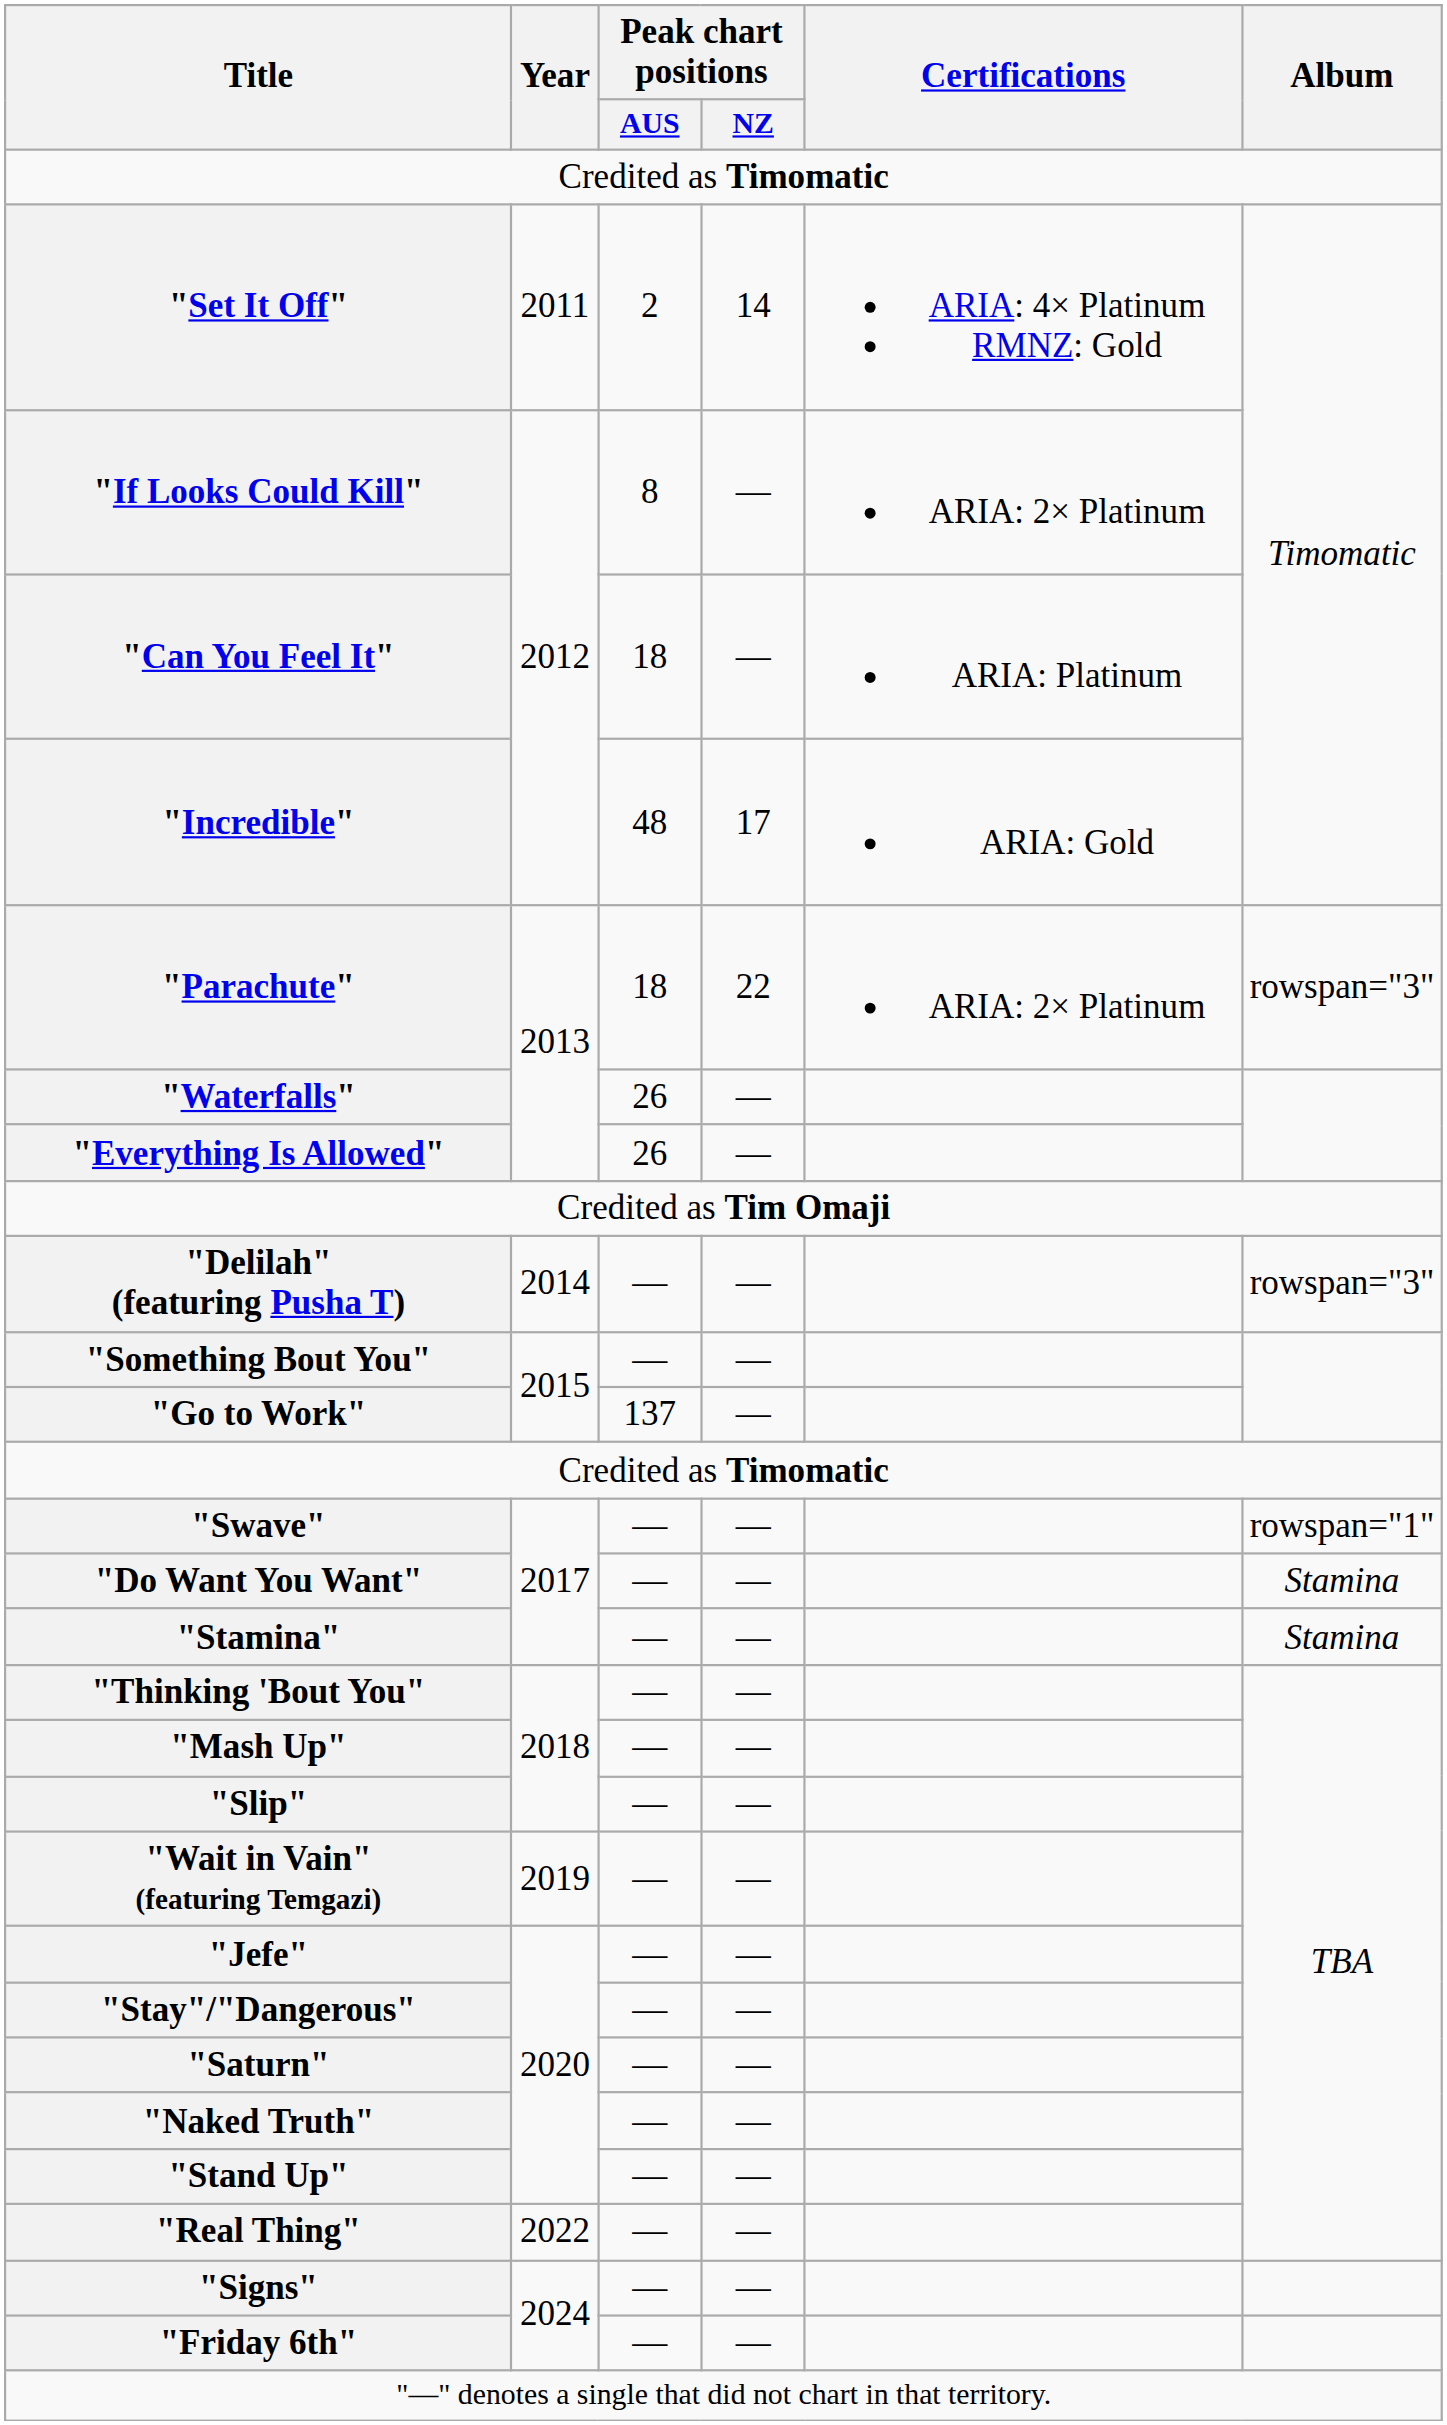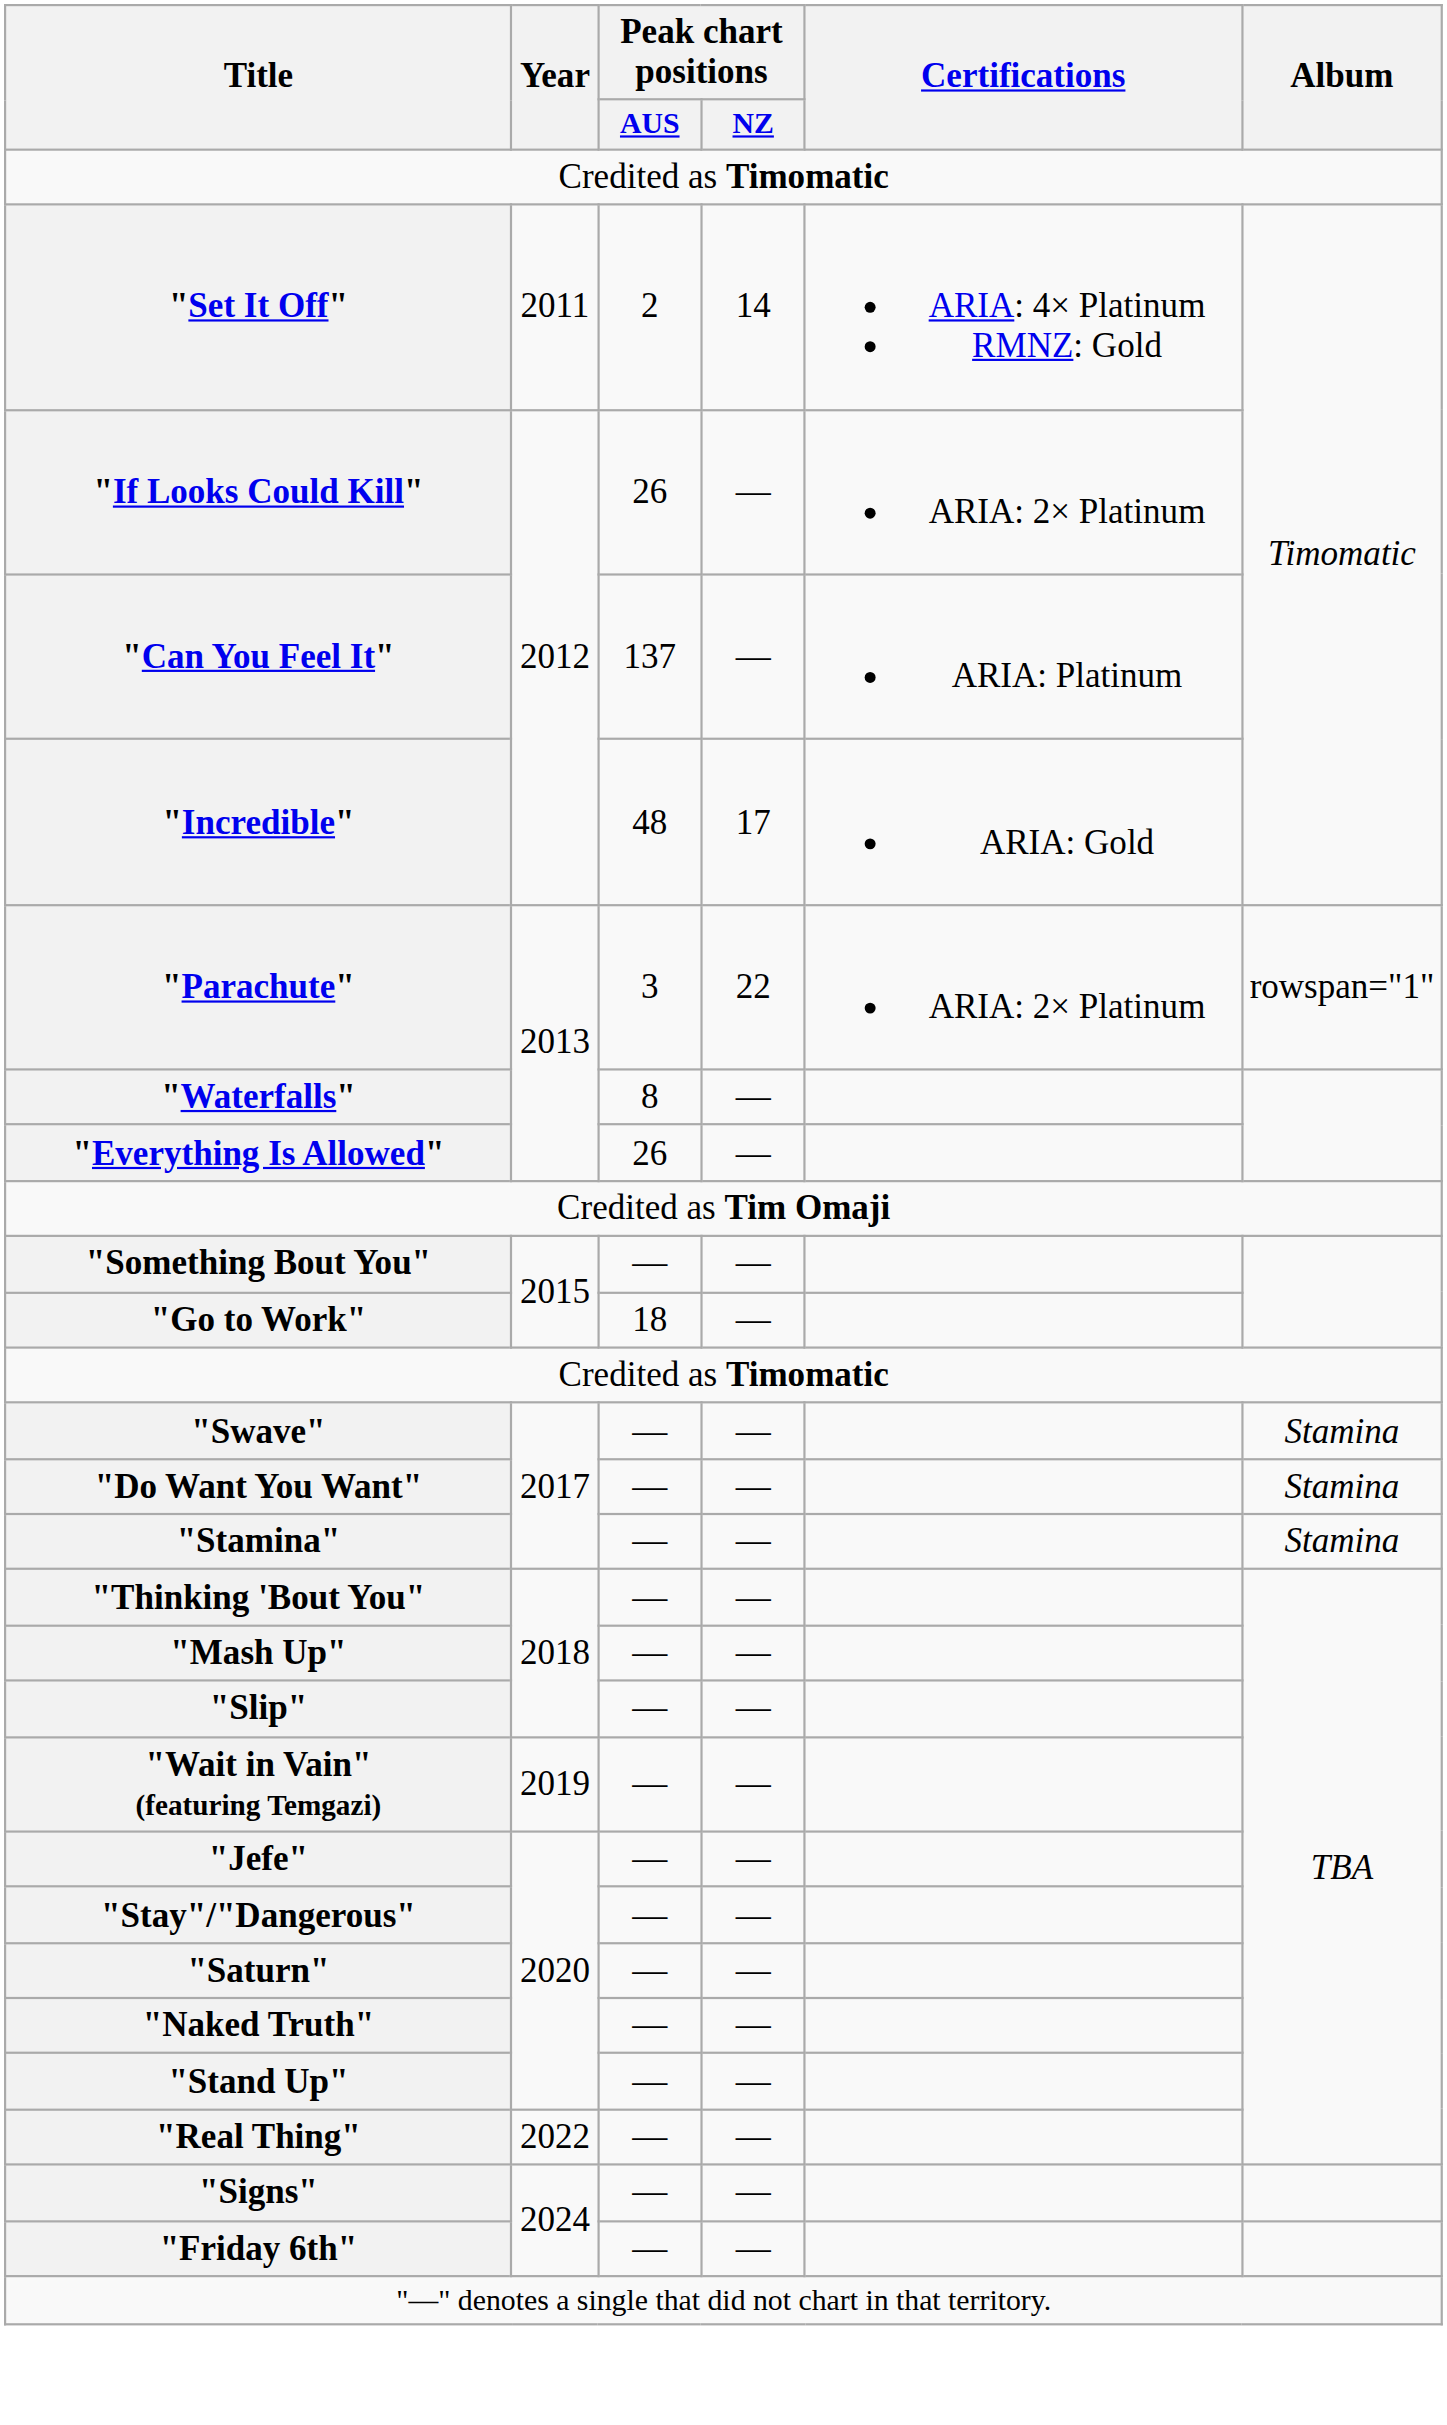"If Looks Could Kill" | Peak chart positions / AUS: 8 -> 26
"Can You Feel It" | Peak chart positions / AUS: 18 -> 137
"Parachute" | Peak chart positions / AUS: 18 -> 3
"Parachute" | Album: rowspan="3" -> rowspan="1"
"Waterfalls" | Peak chart positions / AUS: 26 -> 8
- row: "Delilah" (featuring Pusha T) | 2014 | — | — | rowspan="3"
"Go to Work" | Peak chart positions / AUS: 137 -> 18
"Swave" | Album: rowspan="1" -> Stamina
